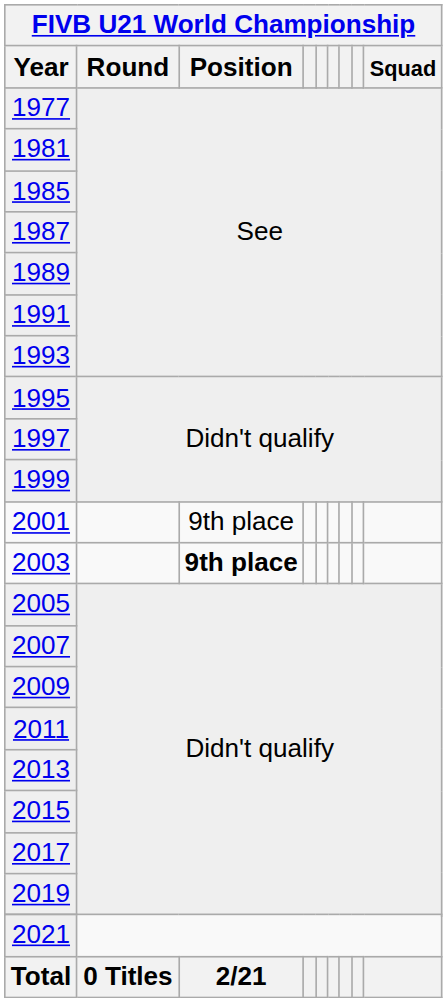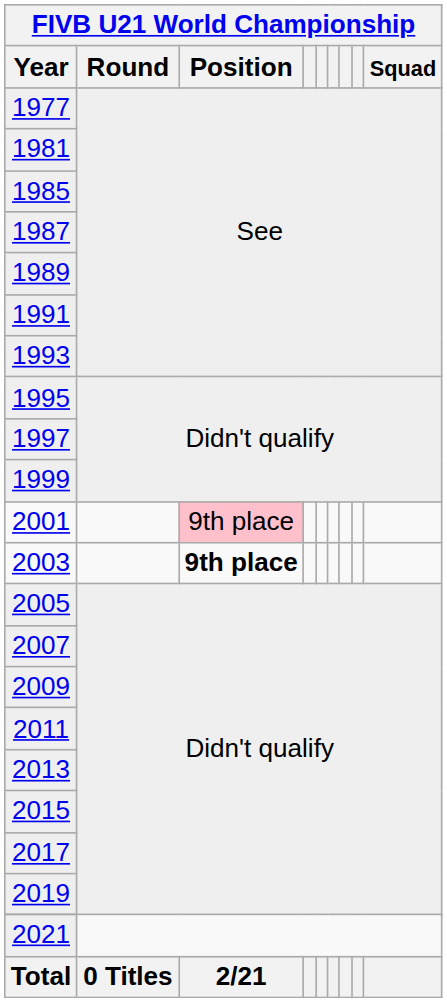2001 | FIVB U21 World Championship / Position: no background -> pink background
